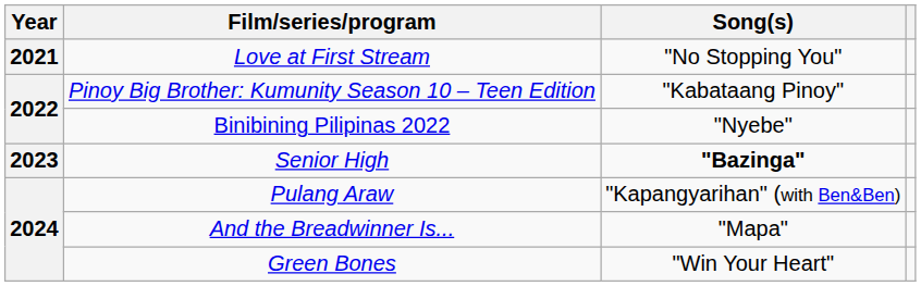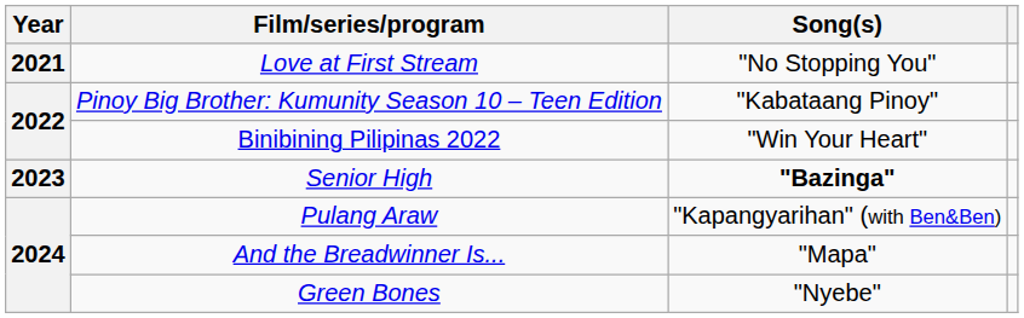Binibining Pilipinas 2022 | Song(s): "Nyebe" -> "Win Your Heart"
Green Bones | Song(s): "Win Your Heart" -> "Nyebe"
